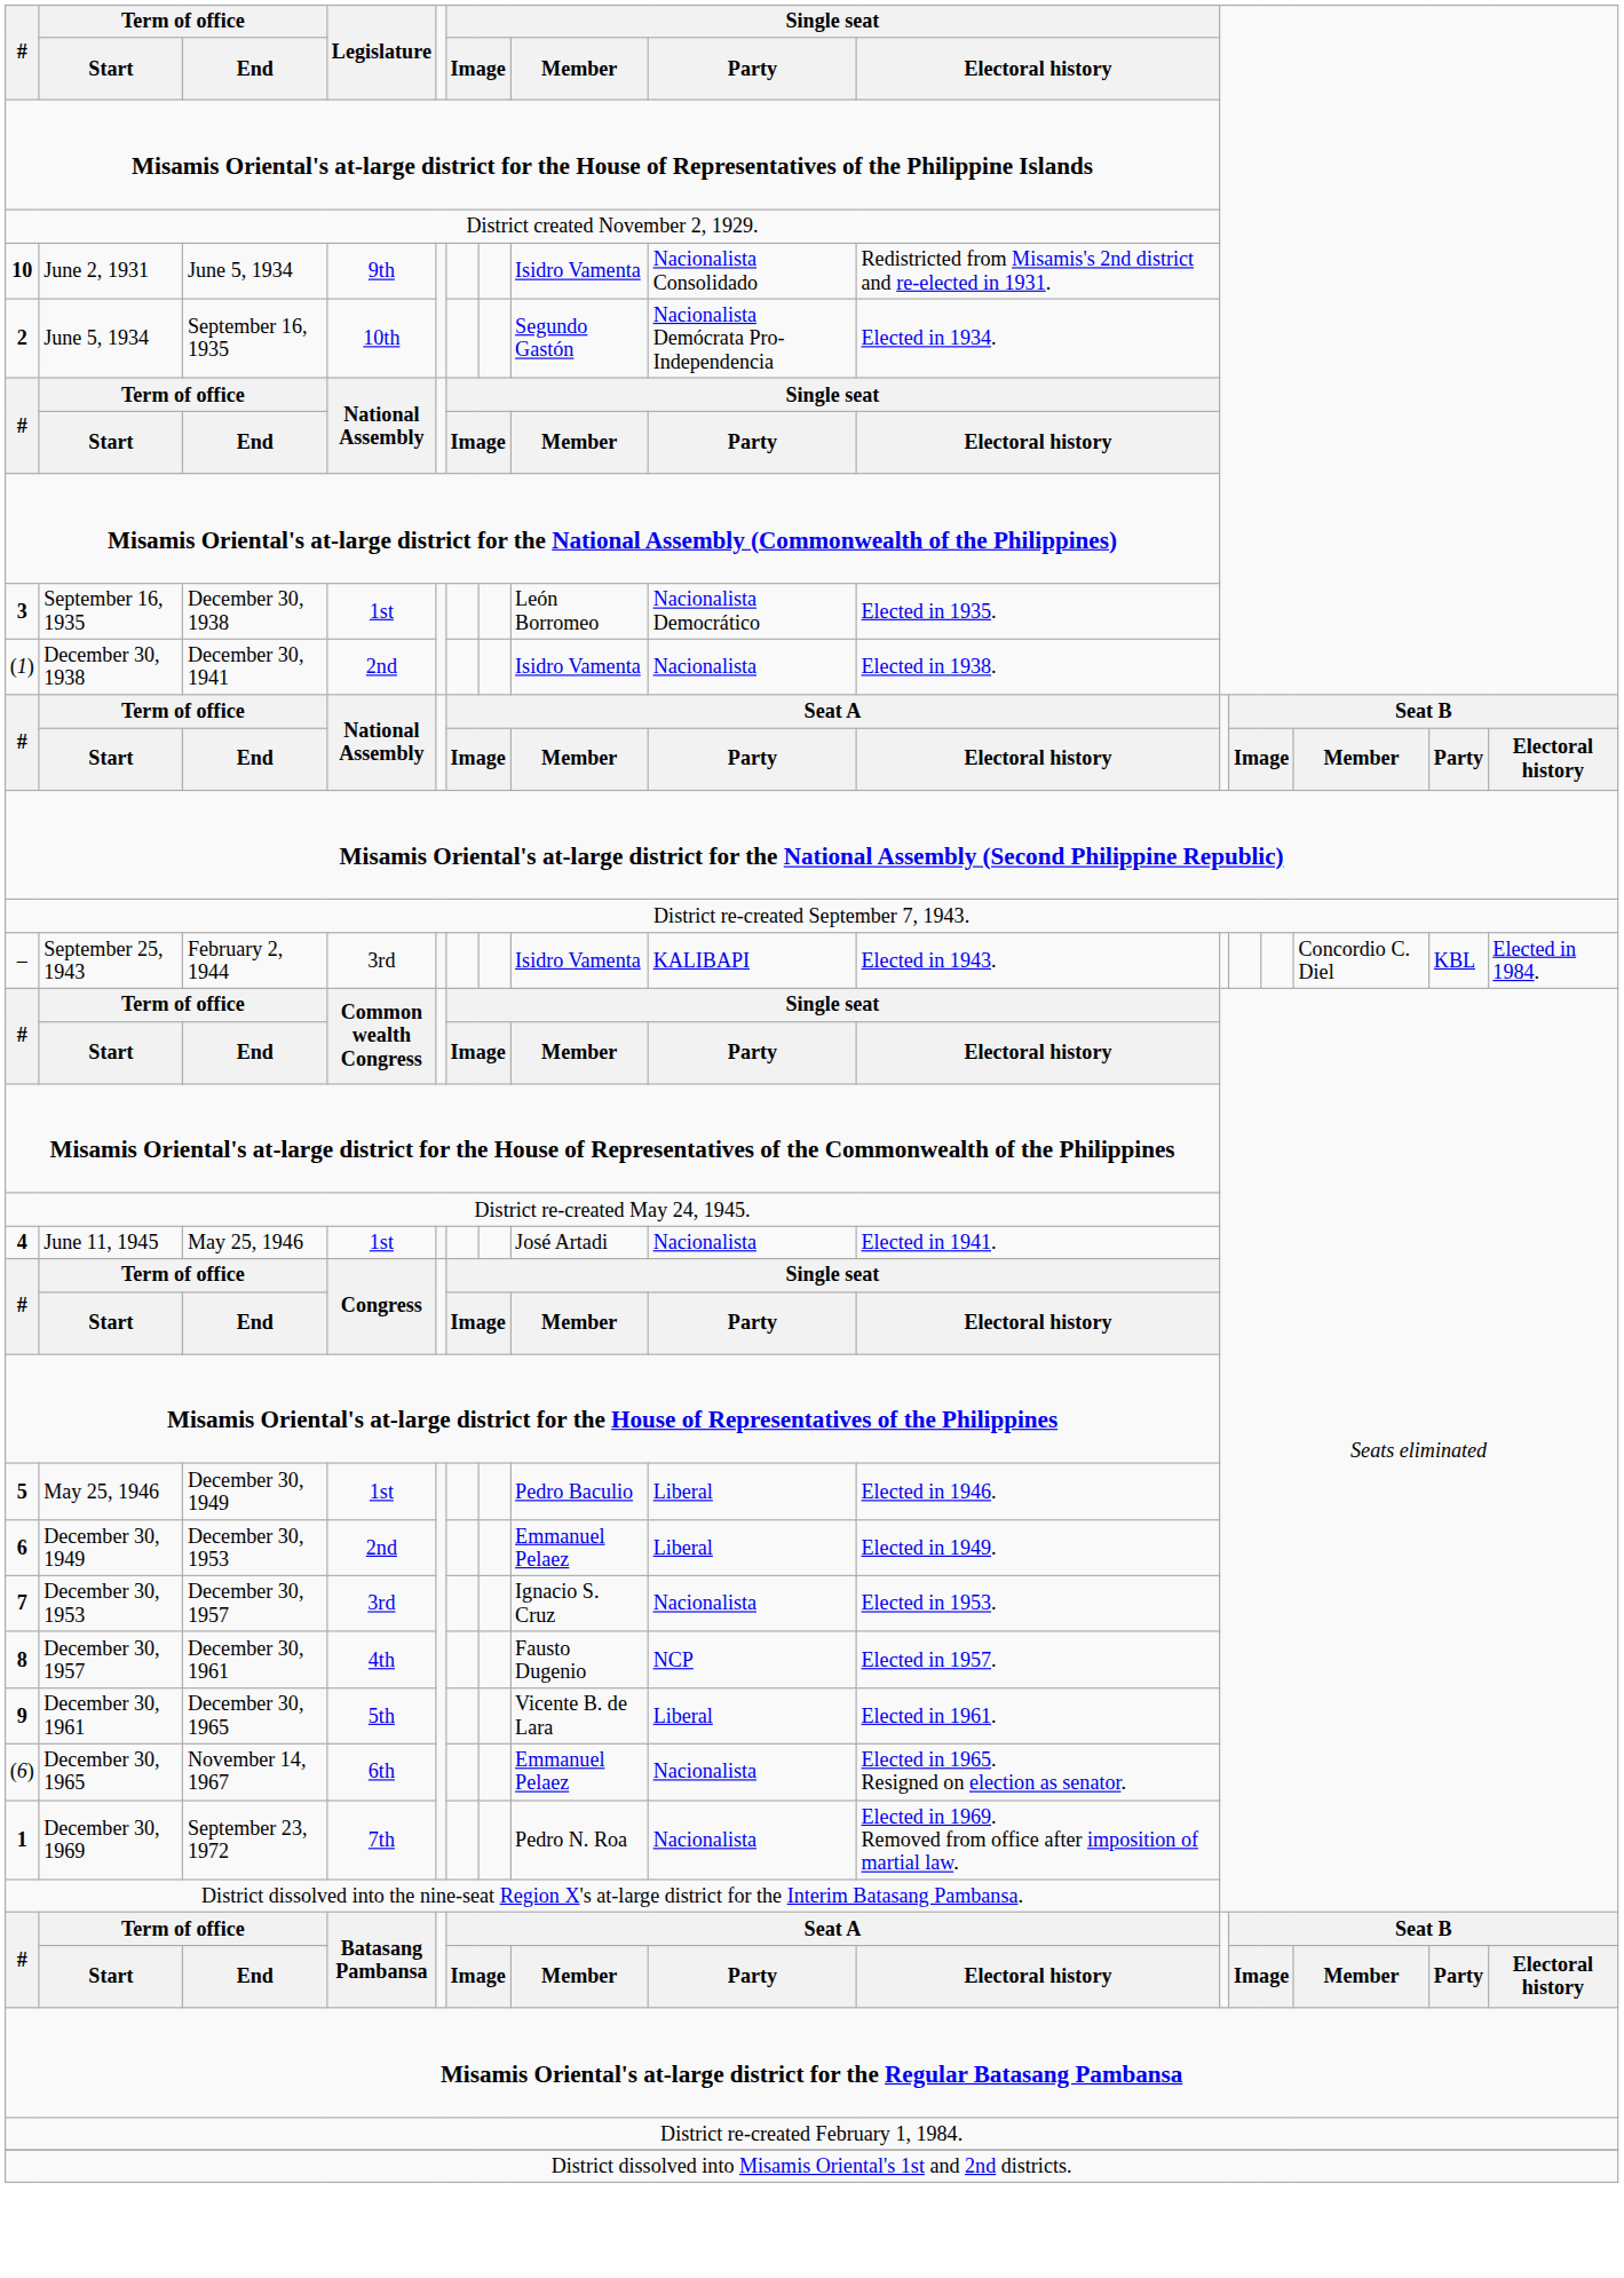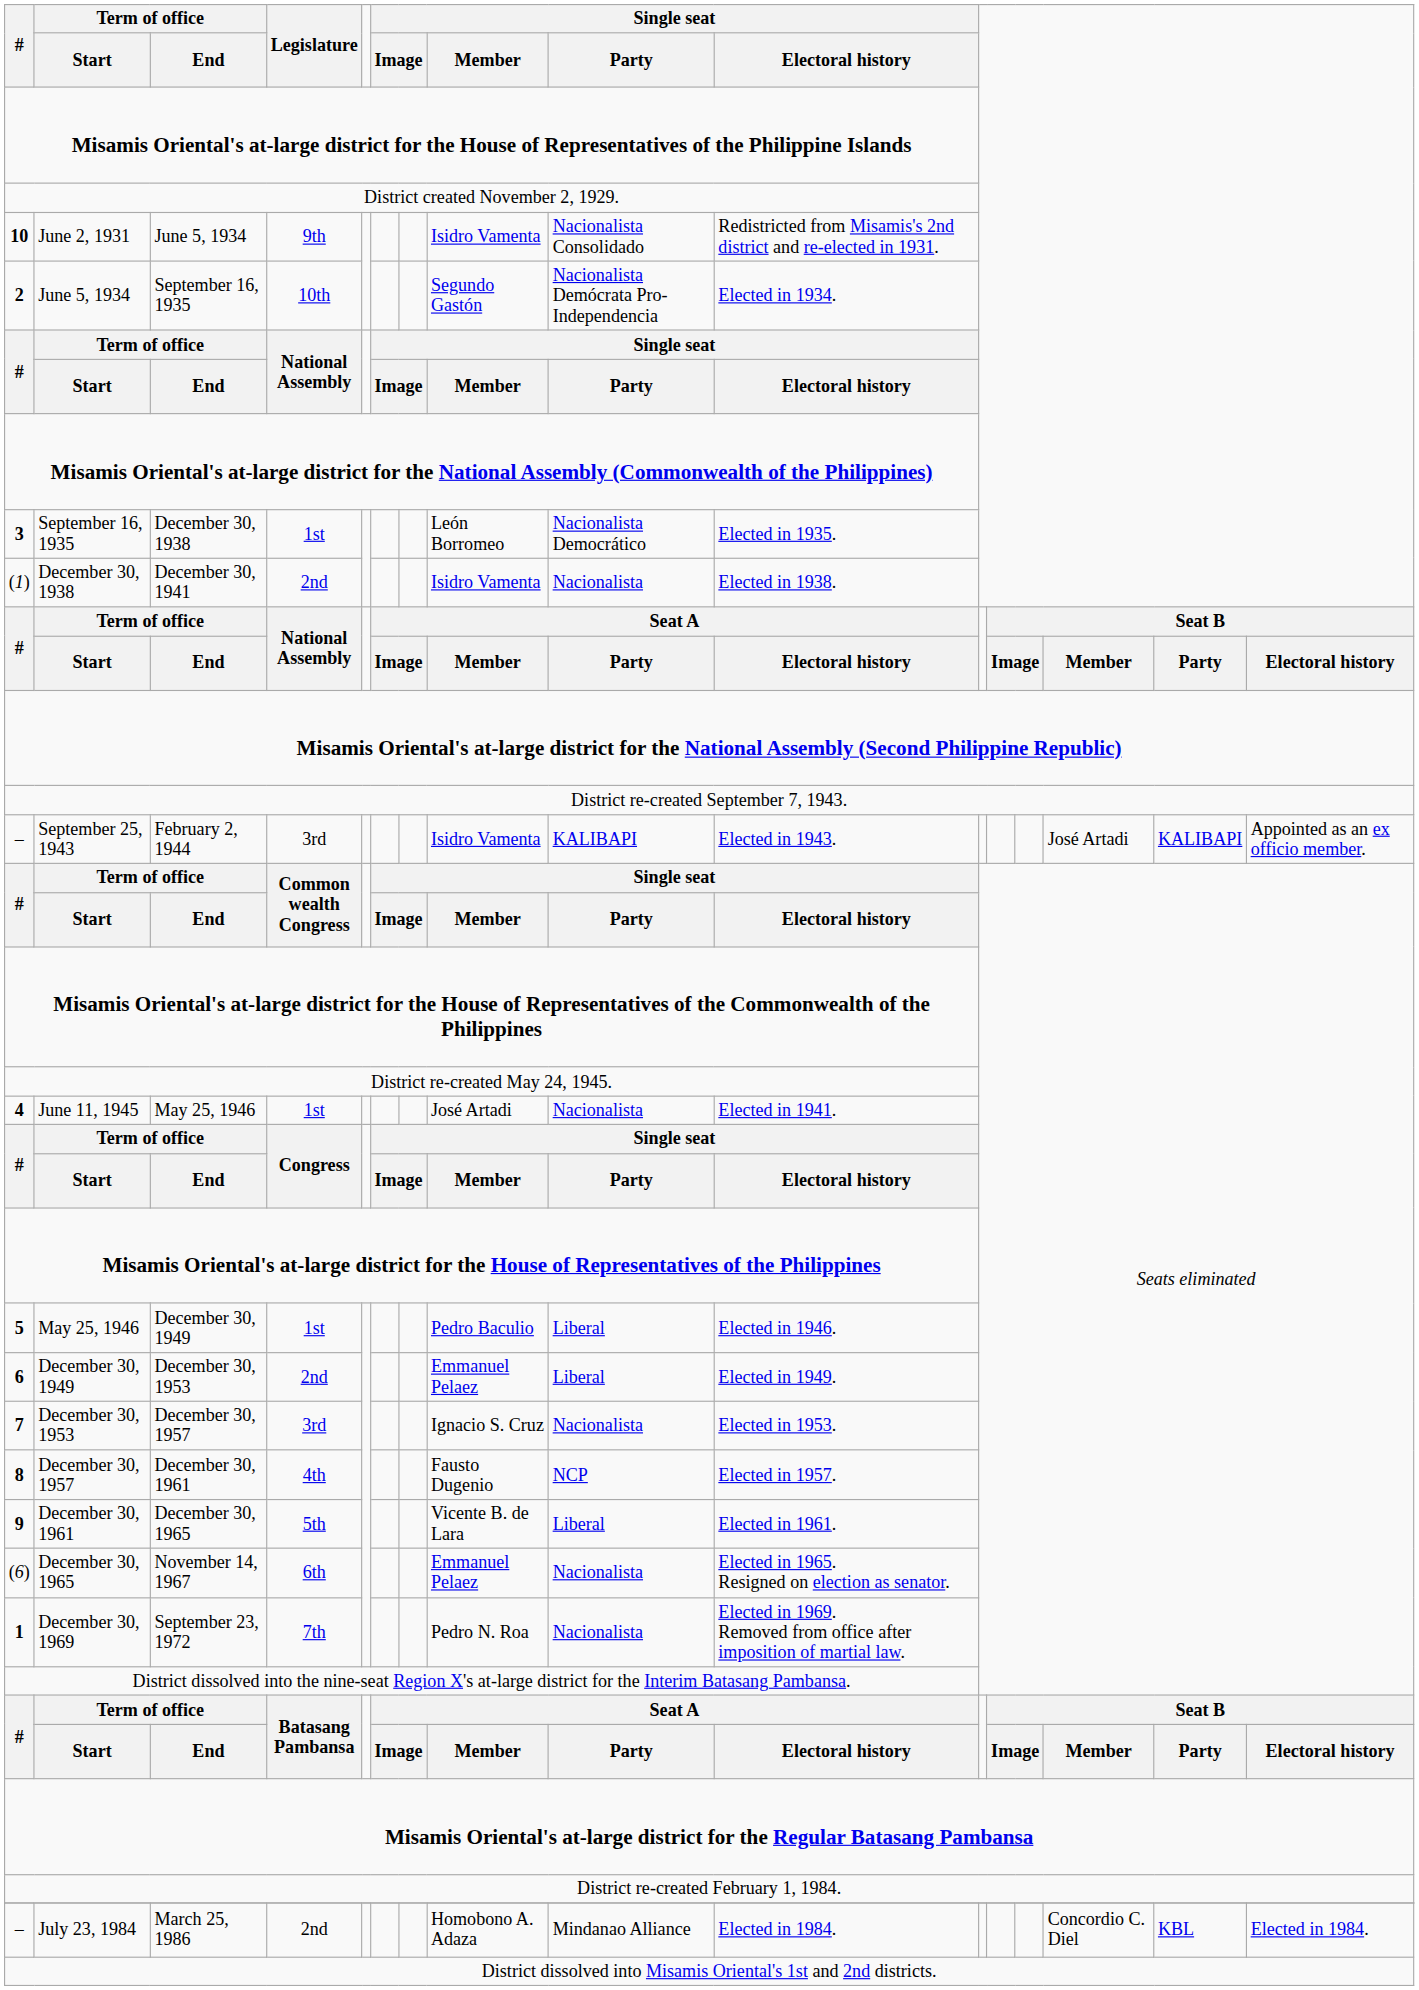September 25, 1943 | column 14: Concordio C. Diel -> José Artadi
September 25, 1943 | column 15: KBL -> KALIBAPI
September 25, 1943 | column 16: Elected in 1984. -> Appointed as an ex officio member.
+ row: – | July 23, 1984 | March 25, 1986 | 2nd | Homobono A. Adaza | Mindanao Alliance | Elected in 1984. | Concordio C. Diel | KBL | Elected in 1984.
